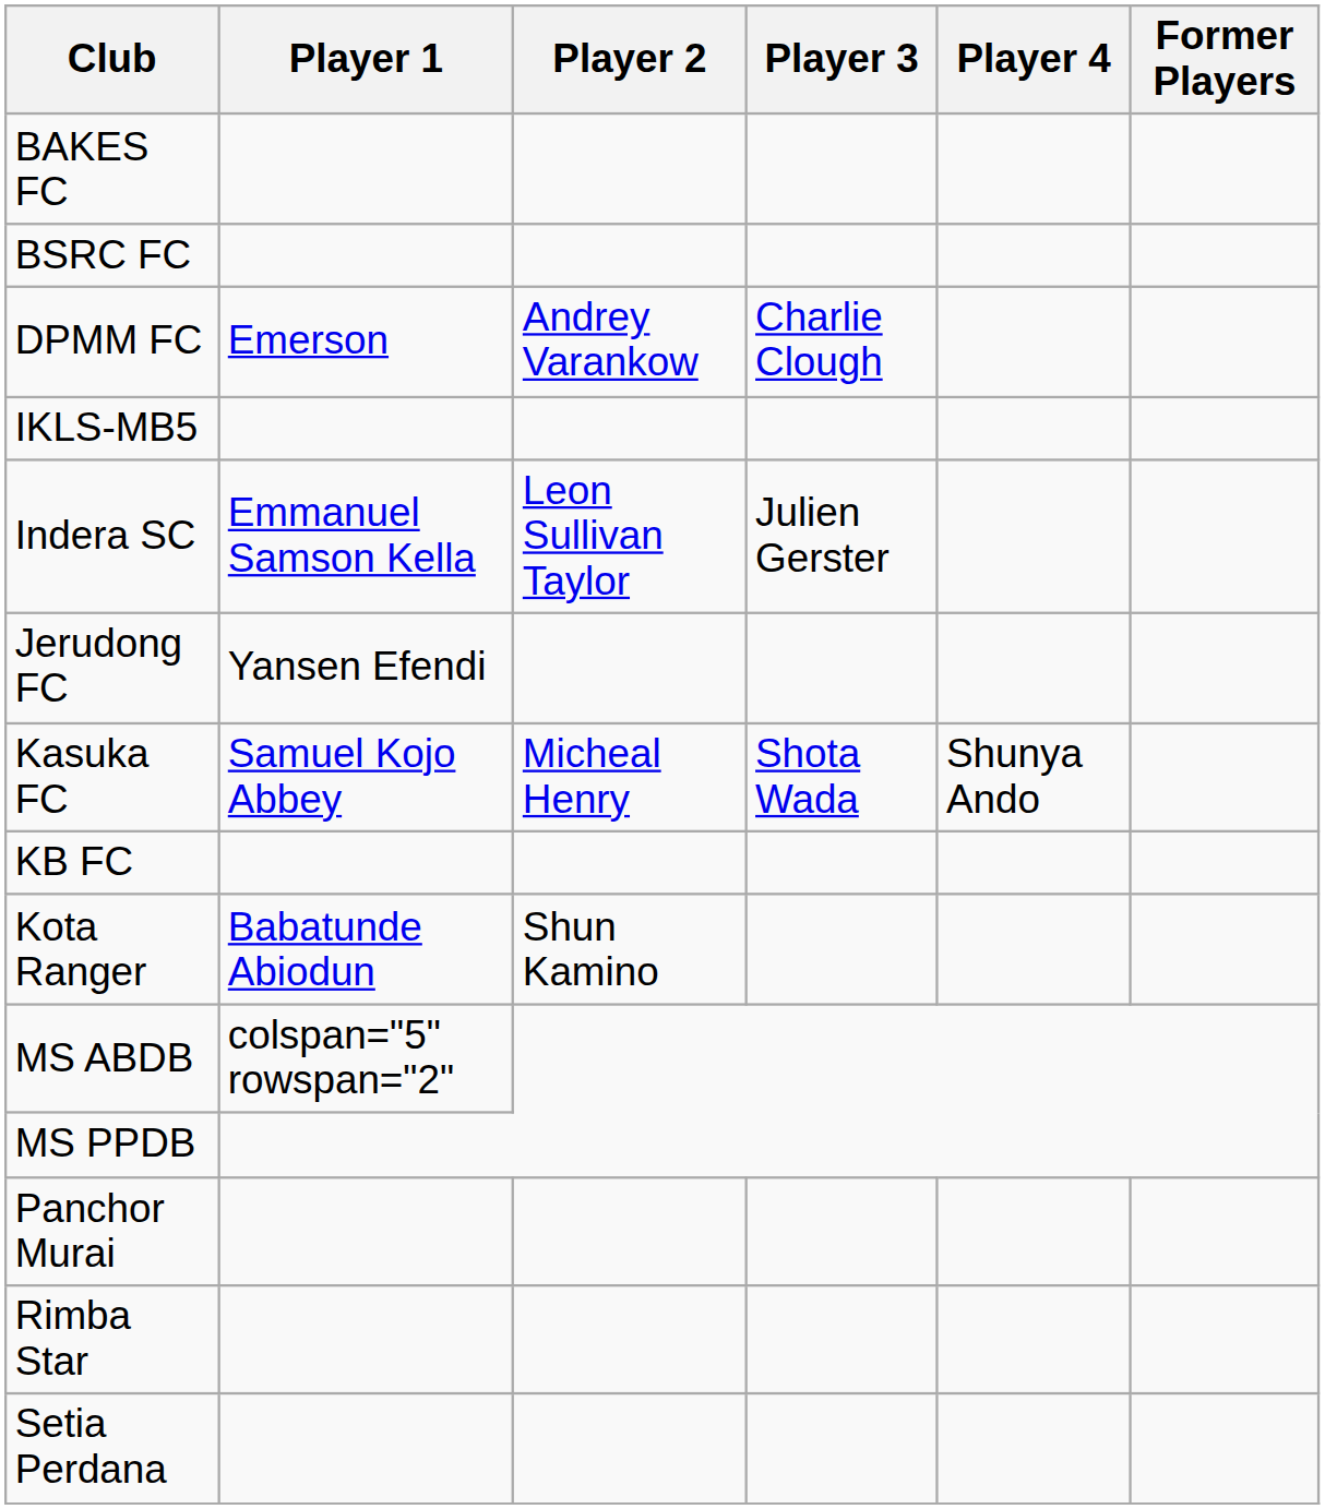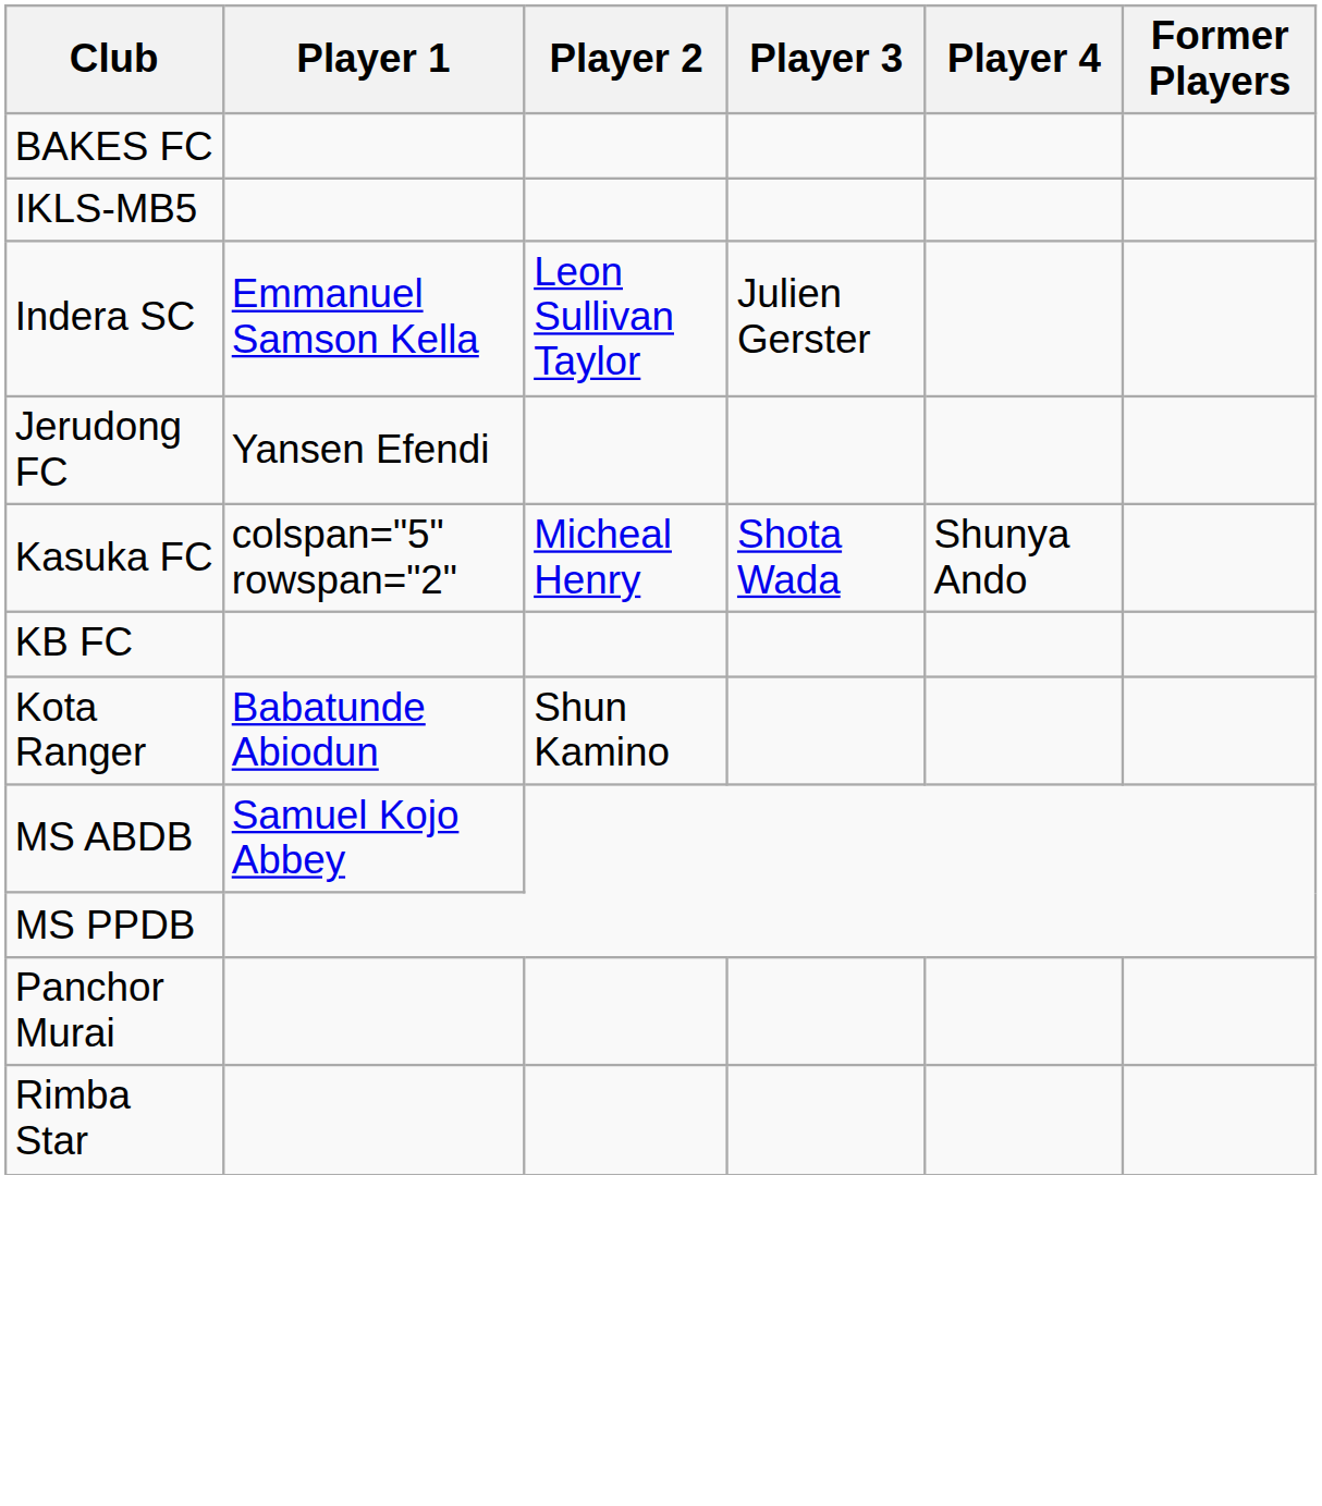- row: BSRC FC
- row: DPMM FC | Emerson | Andrey Varankow | Charlie Clough
Kasuka FC | Player 1: Samuel Kojo Abbey -> colspan="5" rowspan="2"
MS ABDB | Player 1: colspan="5" rowspan="2" -> Samuel Kojo Abbey
- row: Setia Perdana
